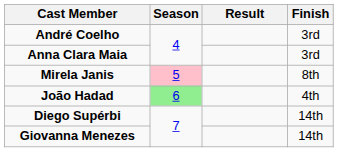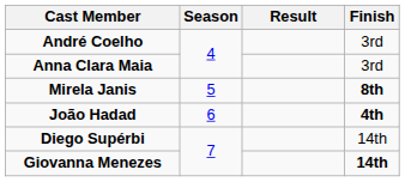Mirela Janis | Season: pink background -> no background
Mirela Janis | Finish: normal -> bold
João Hadad | Season: lightgreen background -> no background
João Hadad | Finish: normal -> bold
Giovanna Menezes | Finish: normal -> bold
